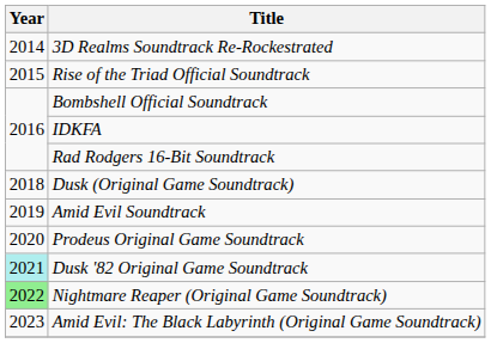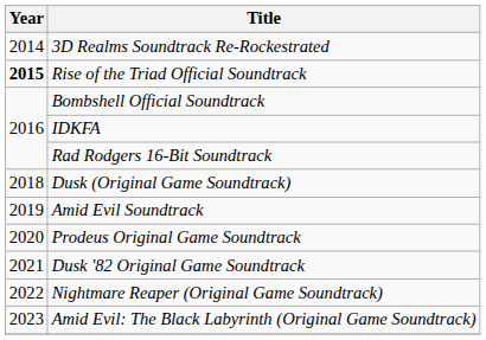Rise of the Triad Official Soundtrack | Year: normal -> bold
Dusk '82 Original Game Soundtrack | Year: paleturquoise background -> no background
Nightmare Reaper (Original Game Soundtrack) | Year: lightgreen background -> no background
